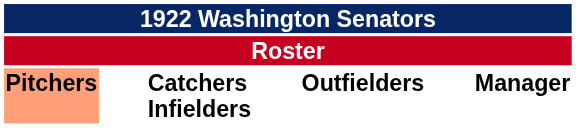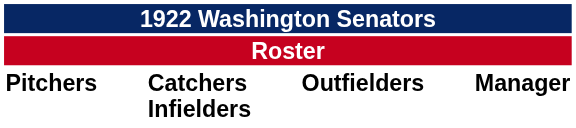Pitchers | column 1: lightsalmon background -> no background
